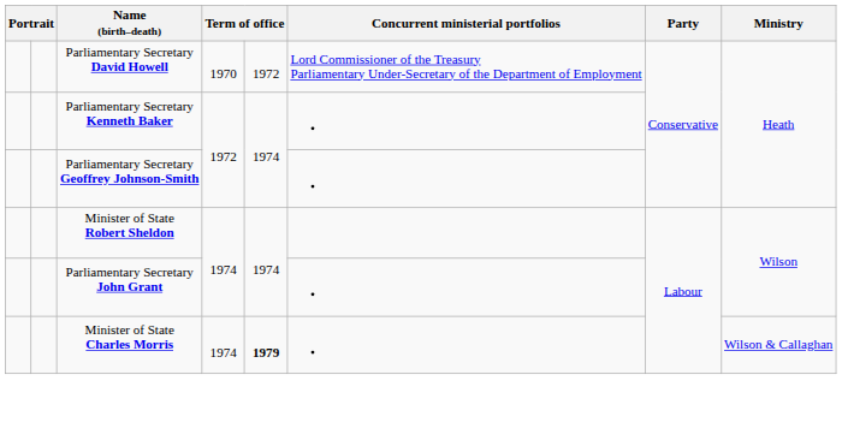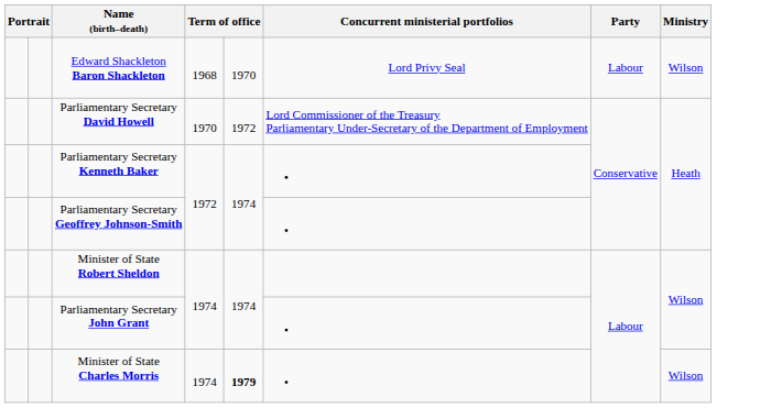+ row: Edward Shackleton Baron Shackleton | 1968 | 1970 | Lord Privy Seal | Labour | Wilson
Minister of State Charles Morris | Ministry: Wilson & Callaghan -> Wilson
